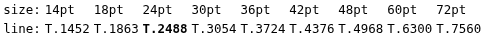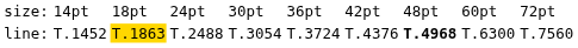line: | column 3: no background -> gold background
line: | column 4: bold -> normal
line: | column 8: normal -> bold
